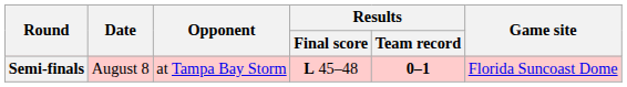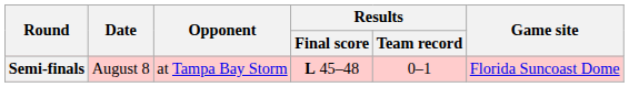Semi-finals | Results / Team record: bold -> normal
